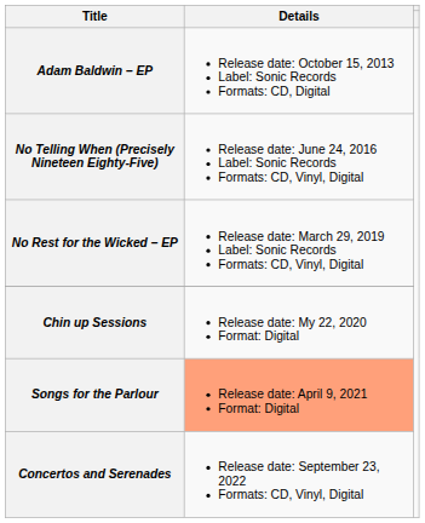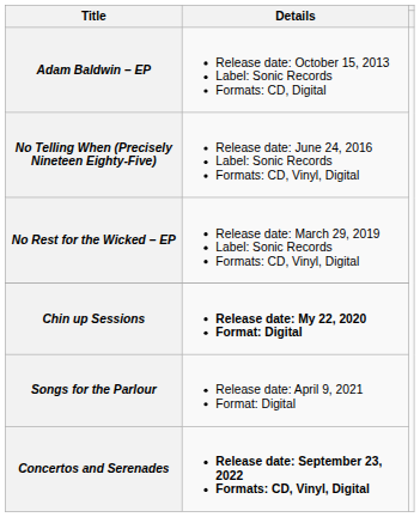Chin up Sessions | Details: normal -> bold
Songs for the Parlour | Details: lightsalmon background -> no background
Concertos and Serenades | Details: normal -> bold
